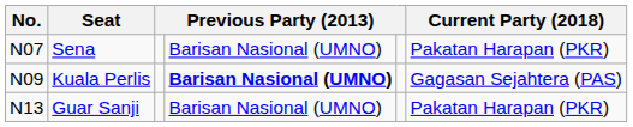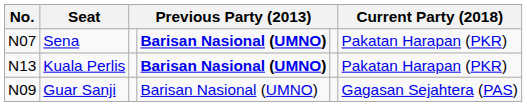Sena | column 4: normal -> bold
Kuala Perlis | No.: N09 -> N13
Kuala Perlis | column 6: Gagasan Sejahtera (PAS) -> Pakatan Harapan (PKR)
Guar Sanji | No.: N13 -> N09
Guar Sanji | column 6: Pakatan Harapan (PKR) -> Gagasan Sejahtera (PAS)
